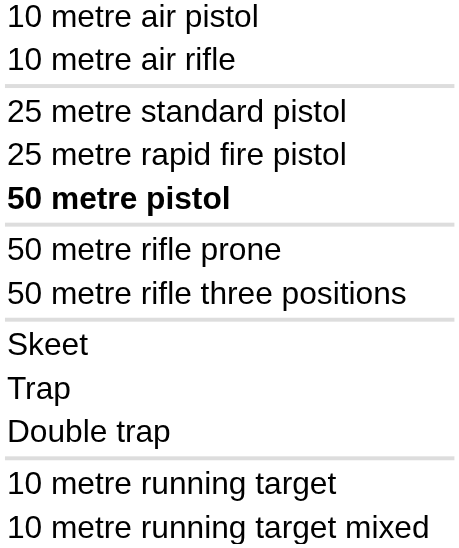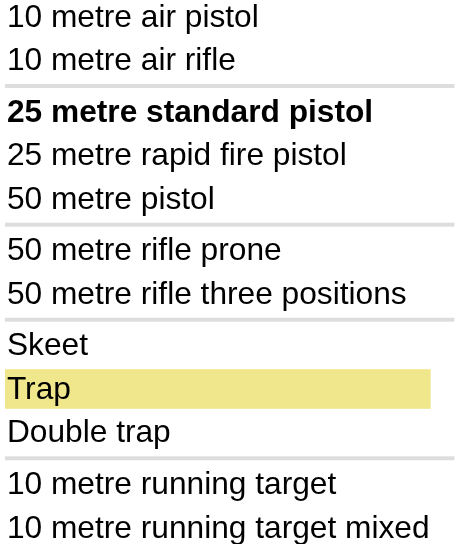25 metre standard pistol | column 1: normal -> bold
50 metre pistol | column 1: bold -> normal
Trap | column 1: no background -> khaki background
